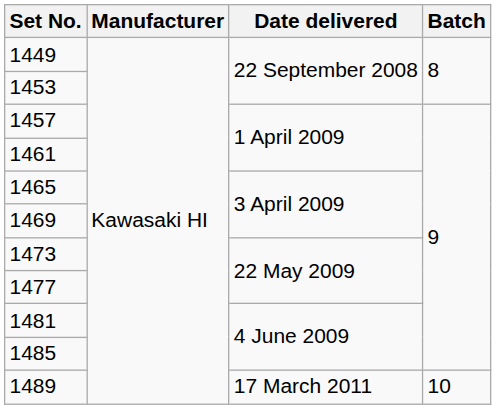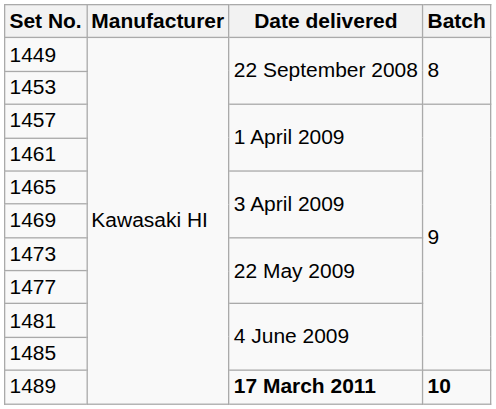1489 | Date delivered: normal -> bold
1489 | Batch: normal -> bold
